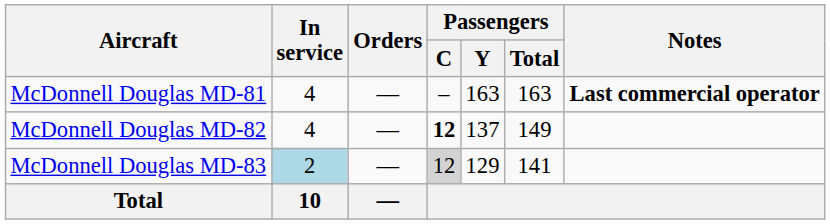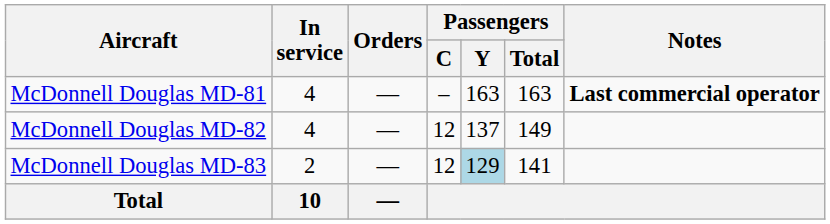McDonnell Douglas MD-82 | Passengers / C: bold -> normal
McDonnell Douglas MD-83 | In service: lightblue background -> no background
McDonnell Douglas MD-83 | Passengers / C: lightgrey background -> no background
McDonnell Douglas MD-83 | Passengers / Y: no background -> lightblue background
